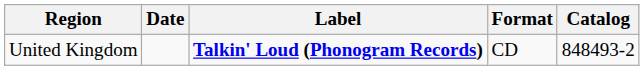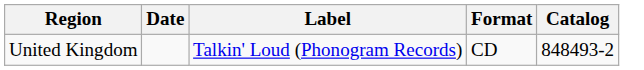United Kingdom | Label: bold -> normal
